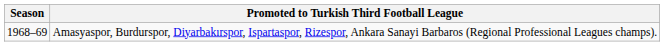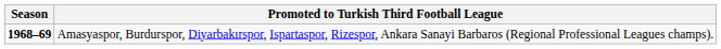row 2 | Season: normal -> bold
